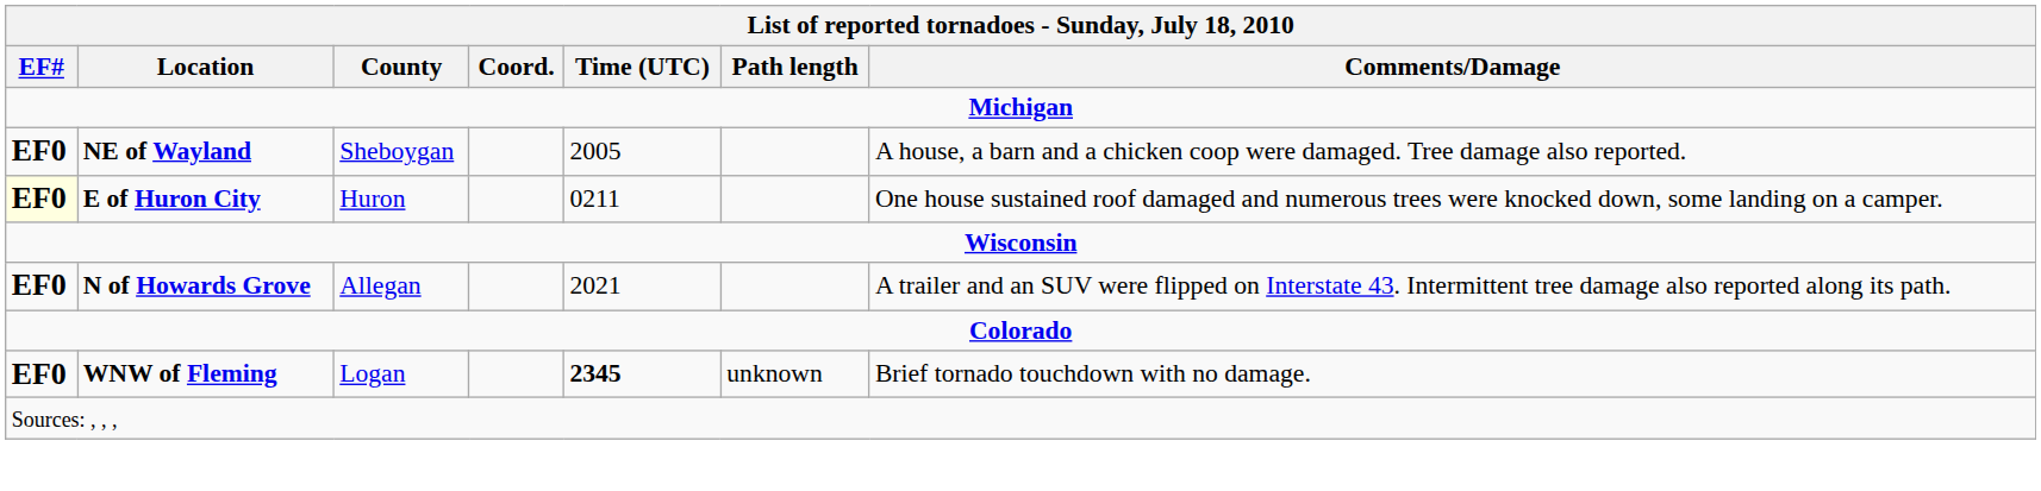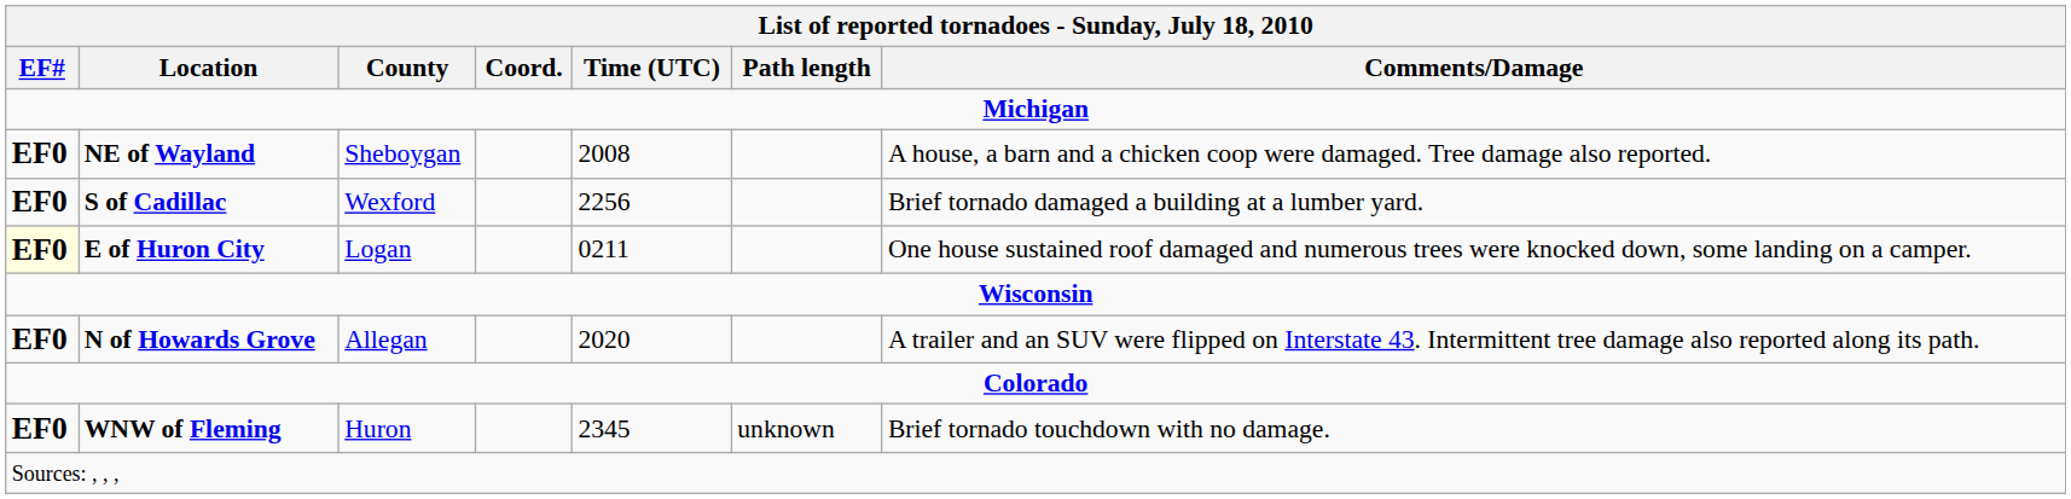NE of Wayland | Time (UTC): 2005 -> 2008
+ row: EF0 | S of Cadillac | Wexford | 2256 | Brief tornado damaged a building at a lumber yard.
E of Huron City | County: Huron -> Logan
N of Howards Grove | Time (UTC): 2021 -> 2020
WNW of Fleming | County: Logan -> Huron
WNW of Fleming | Time (UTC): bold -> normal
